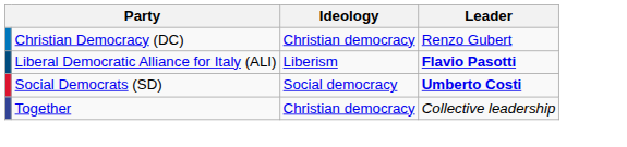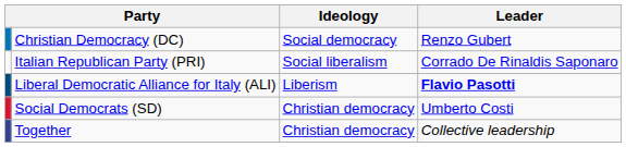Christian Democracy (DC) | Ideology: Christian democracy -> Social democracy
+ row: Italian Republican Party (PRI) | Social liberalism | Corrado De Rinaldis Saponaro
Social Democrats (SD) | Ideology: Social democracy -> Christian democracy
Social Democrats (SD) | Leader: bold -> normal
